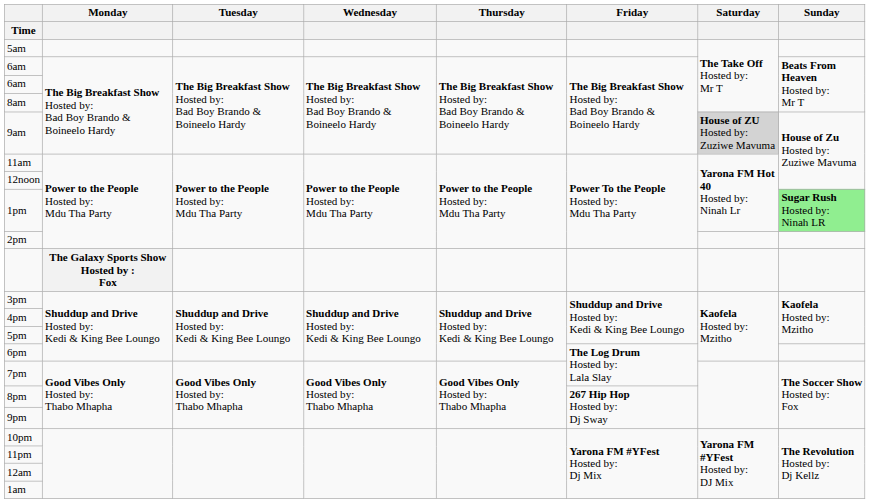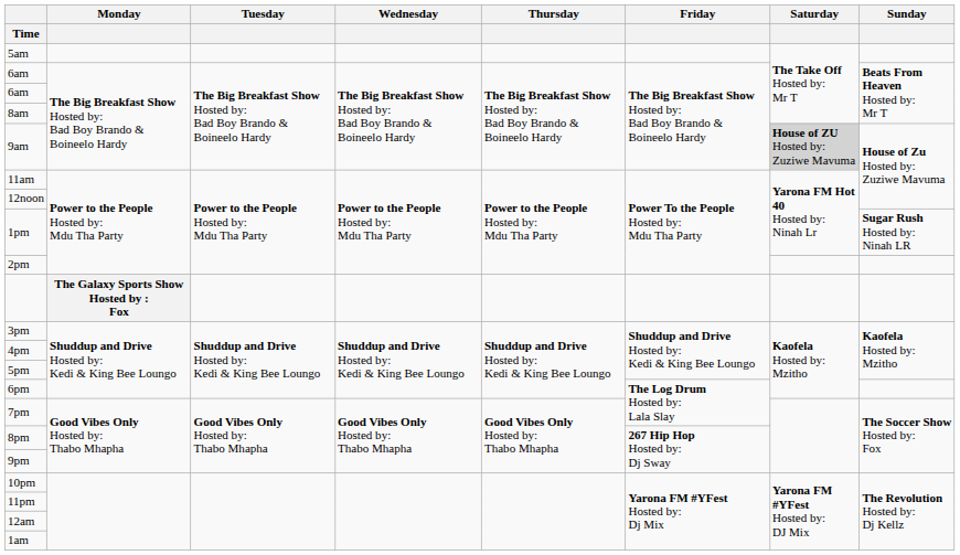1pm | Sunday: lightgreen background -> no background
